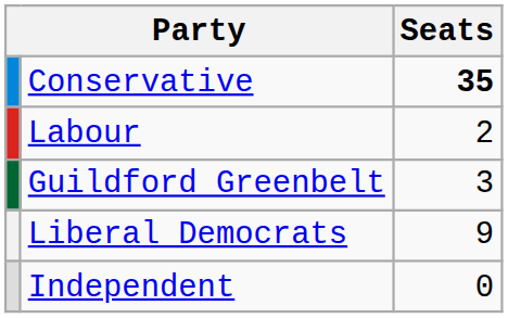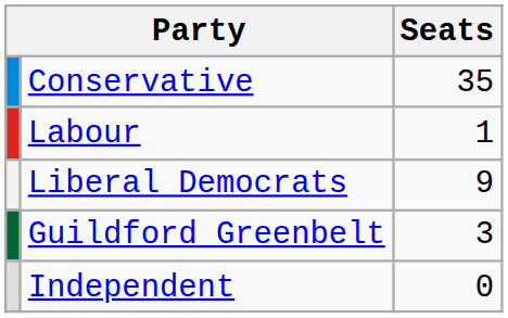Conservative | Seats: bold -> normal
Labour | Seats: 2 -> 1
rows swapped: Liberal Democrats <-> Guildford Greenbelt
